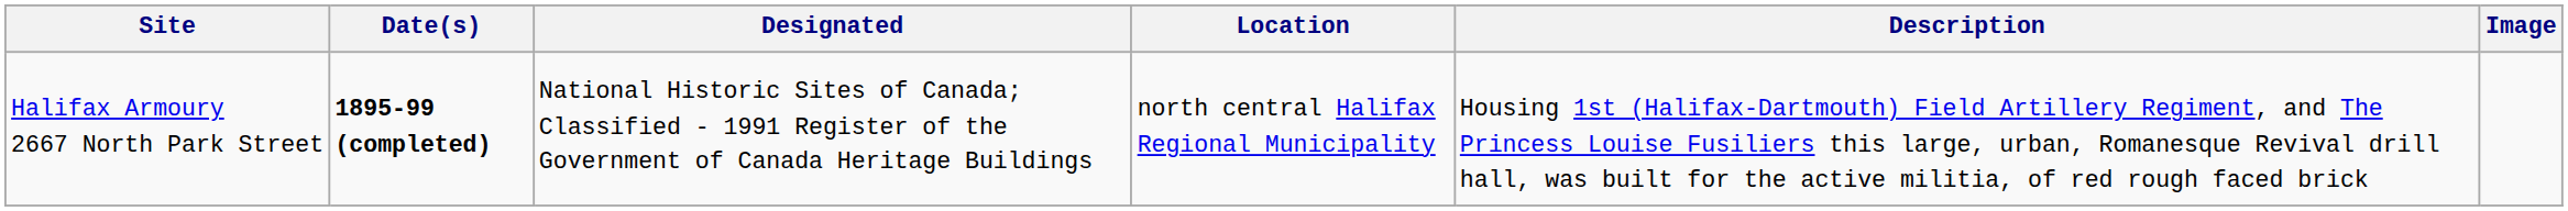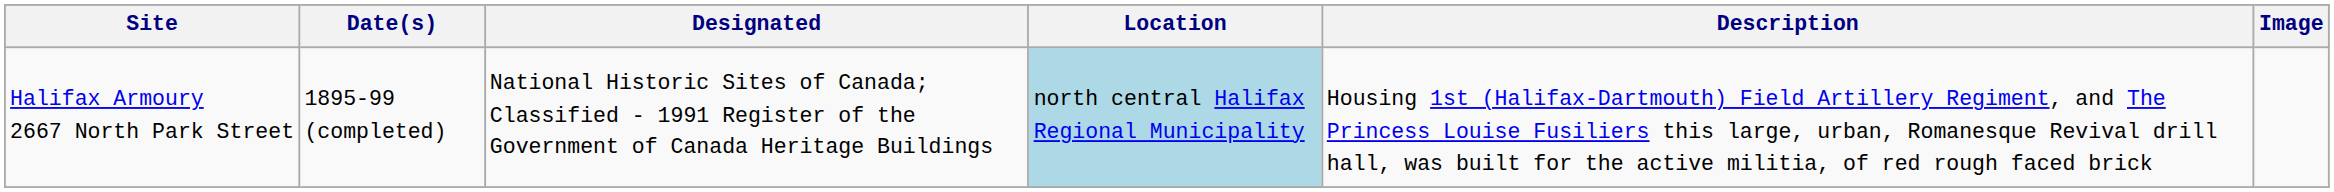Halifax Armoury 2667 North Park Street | Date(s): bold -> normal
Halifax Armoury 2667 North Park Street | Location: no background -> lightblue background
